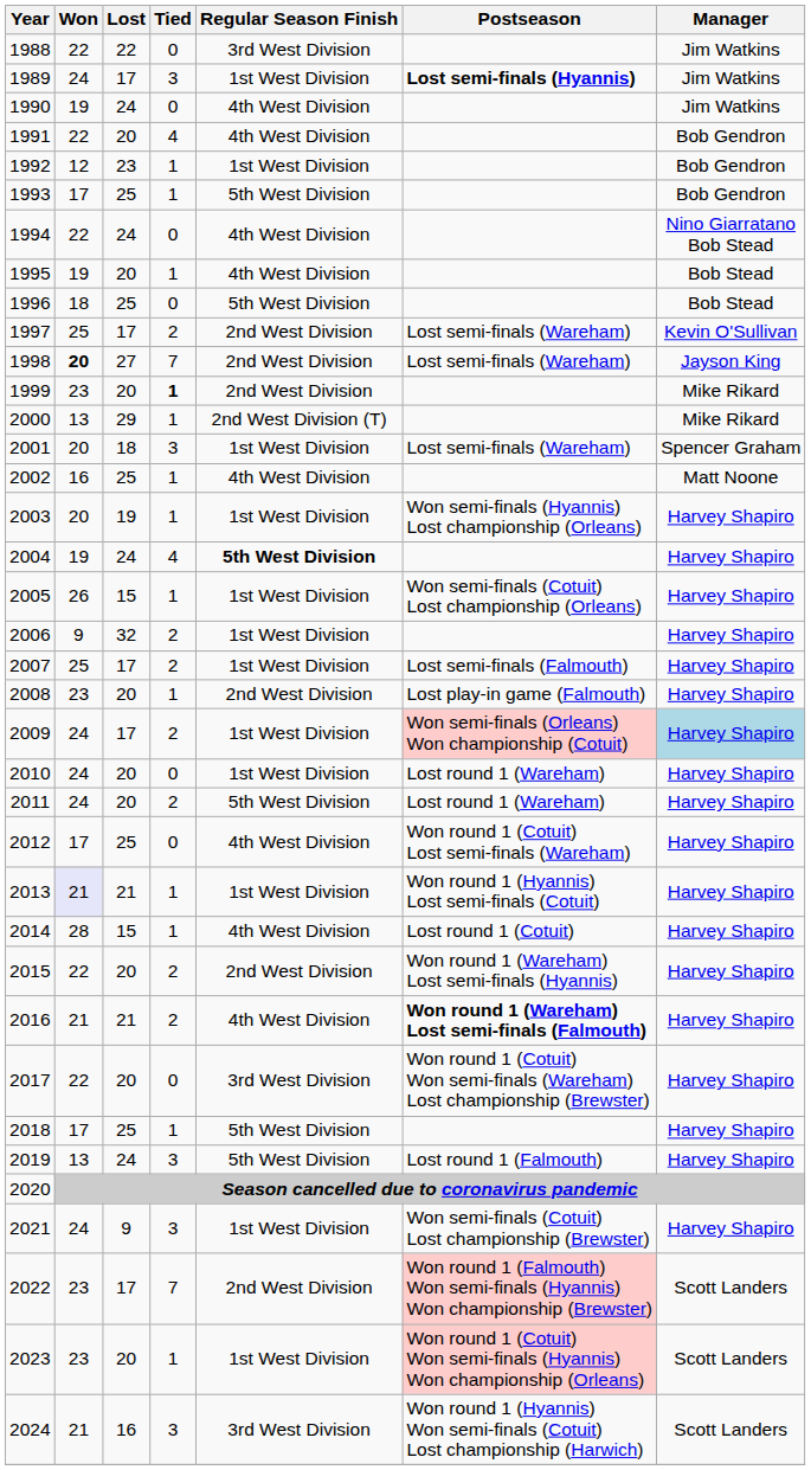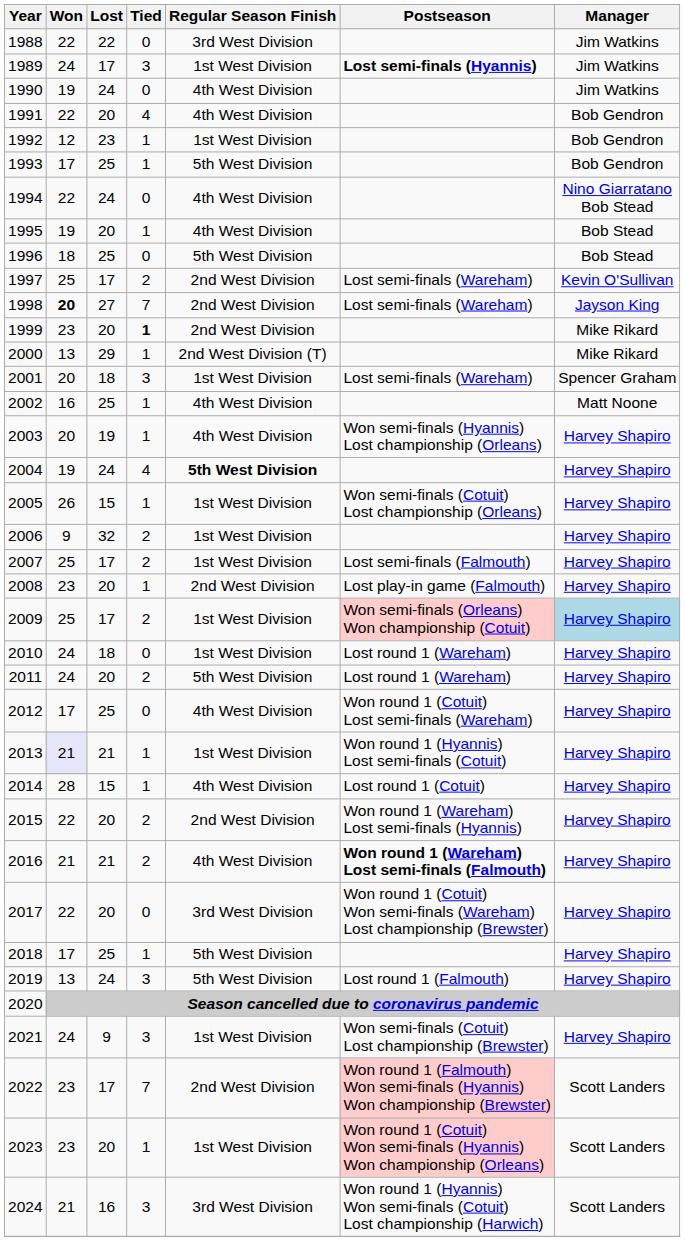2003 | Regular Season Finish: 1st West Division -> 4th West Division
2009 | Won: 24 -> 25
2010 | Lost: 20 -> 18
